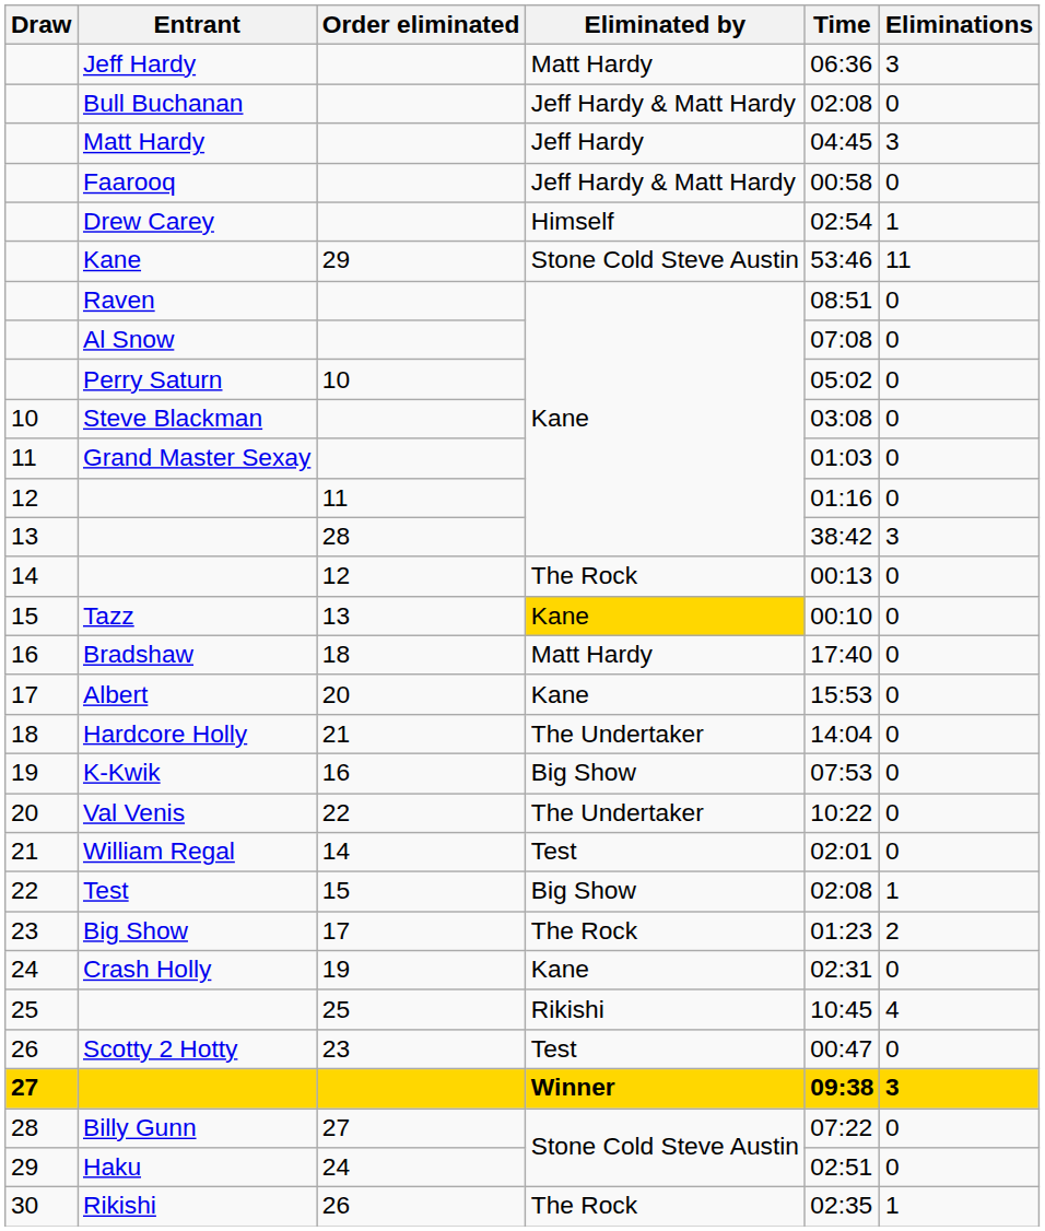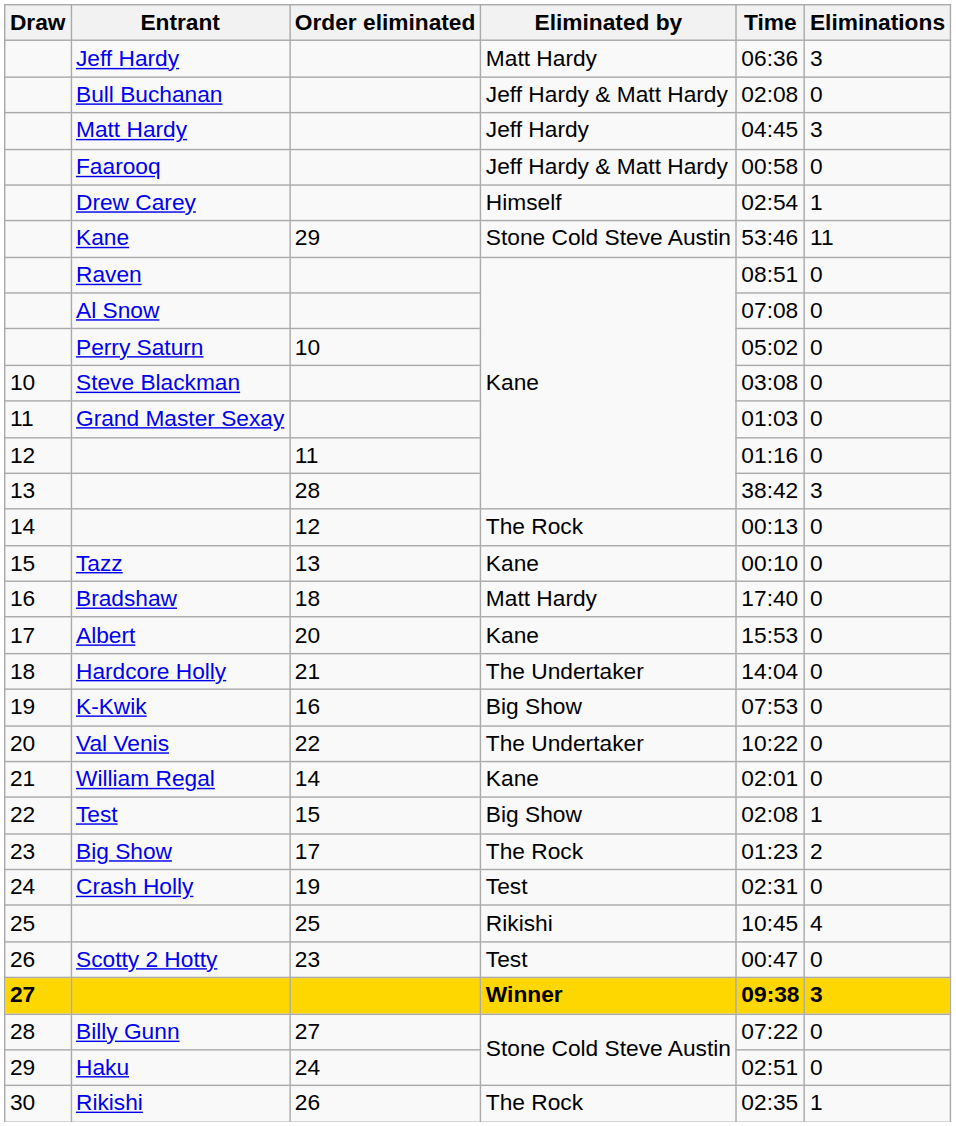Tazz | Eliminated by: gold background -> no background
William Regal | Eliminated by: Test -> Kane
Crash Holly | Eliminated by: Kane -> Test
